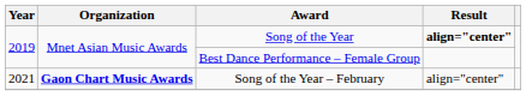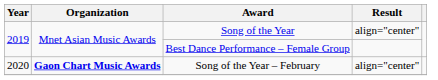Song of the Year | Result: bold -> normal
Song of the Year – February | Year: 2021 -> 2020
